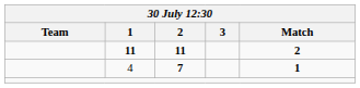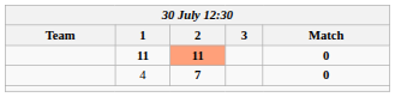row 3 | 2: no background -> lightsalmon background
row 3 | Match: 2 -> 0
row 4 | Match: 1 -> 0
